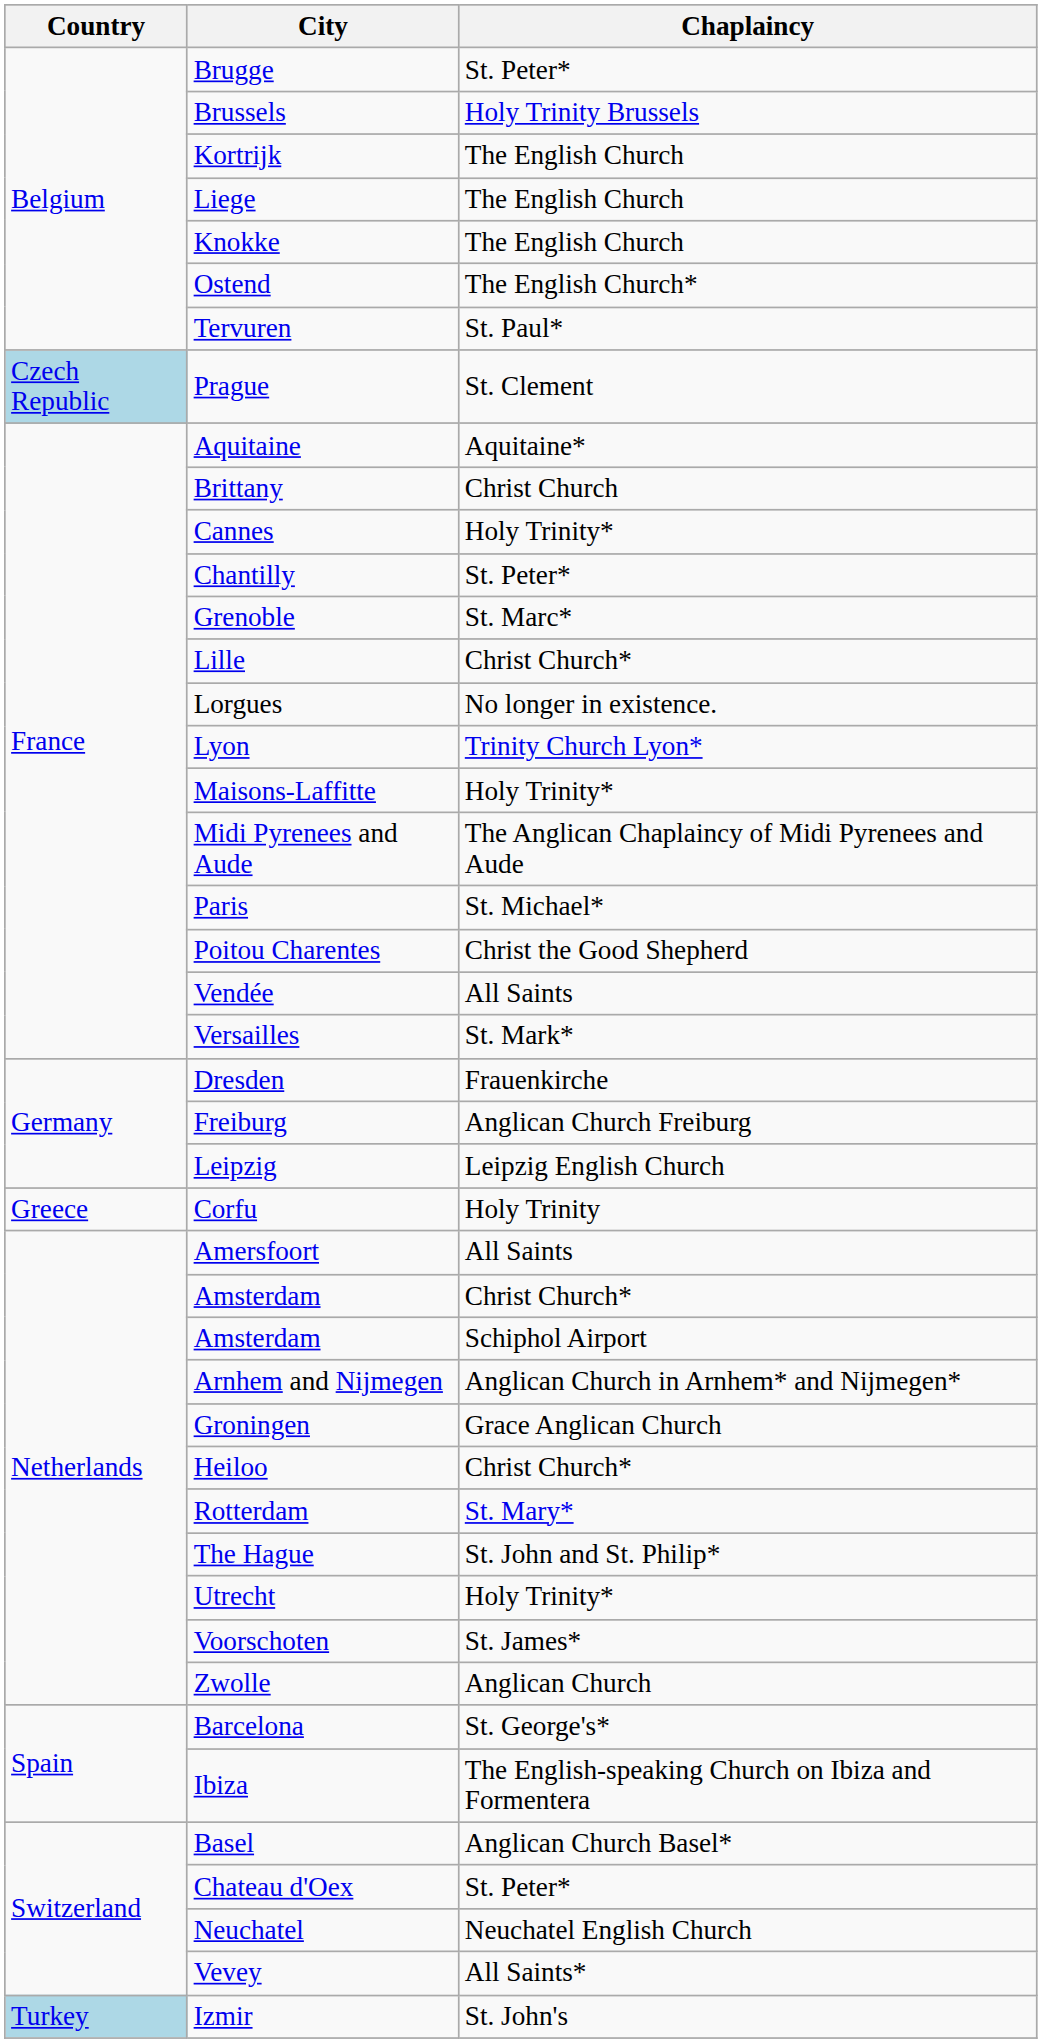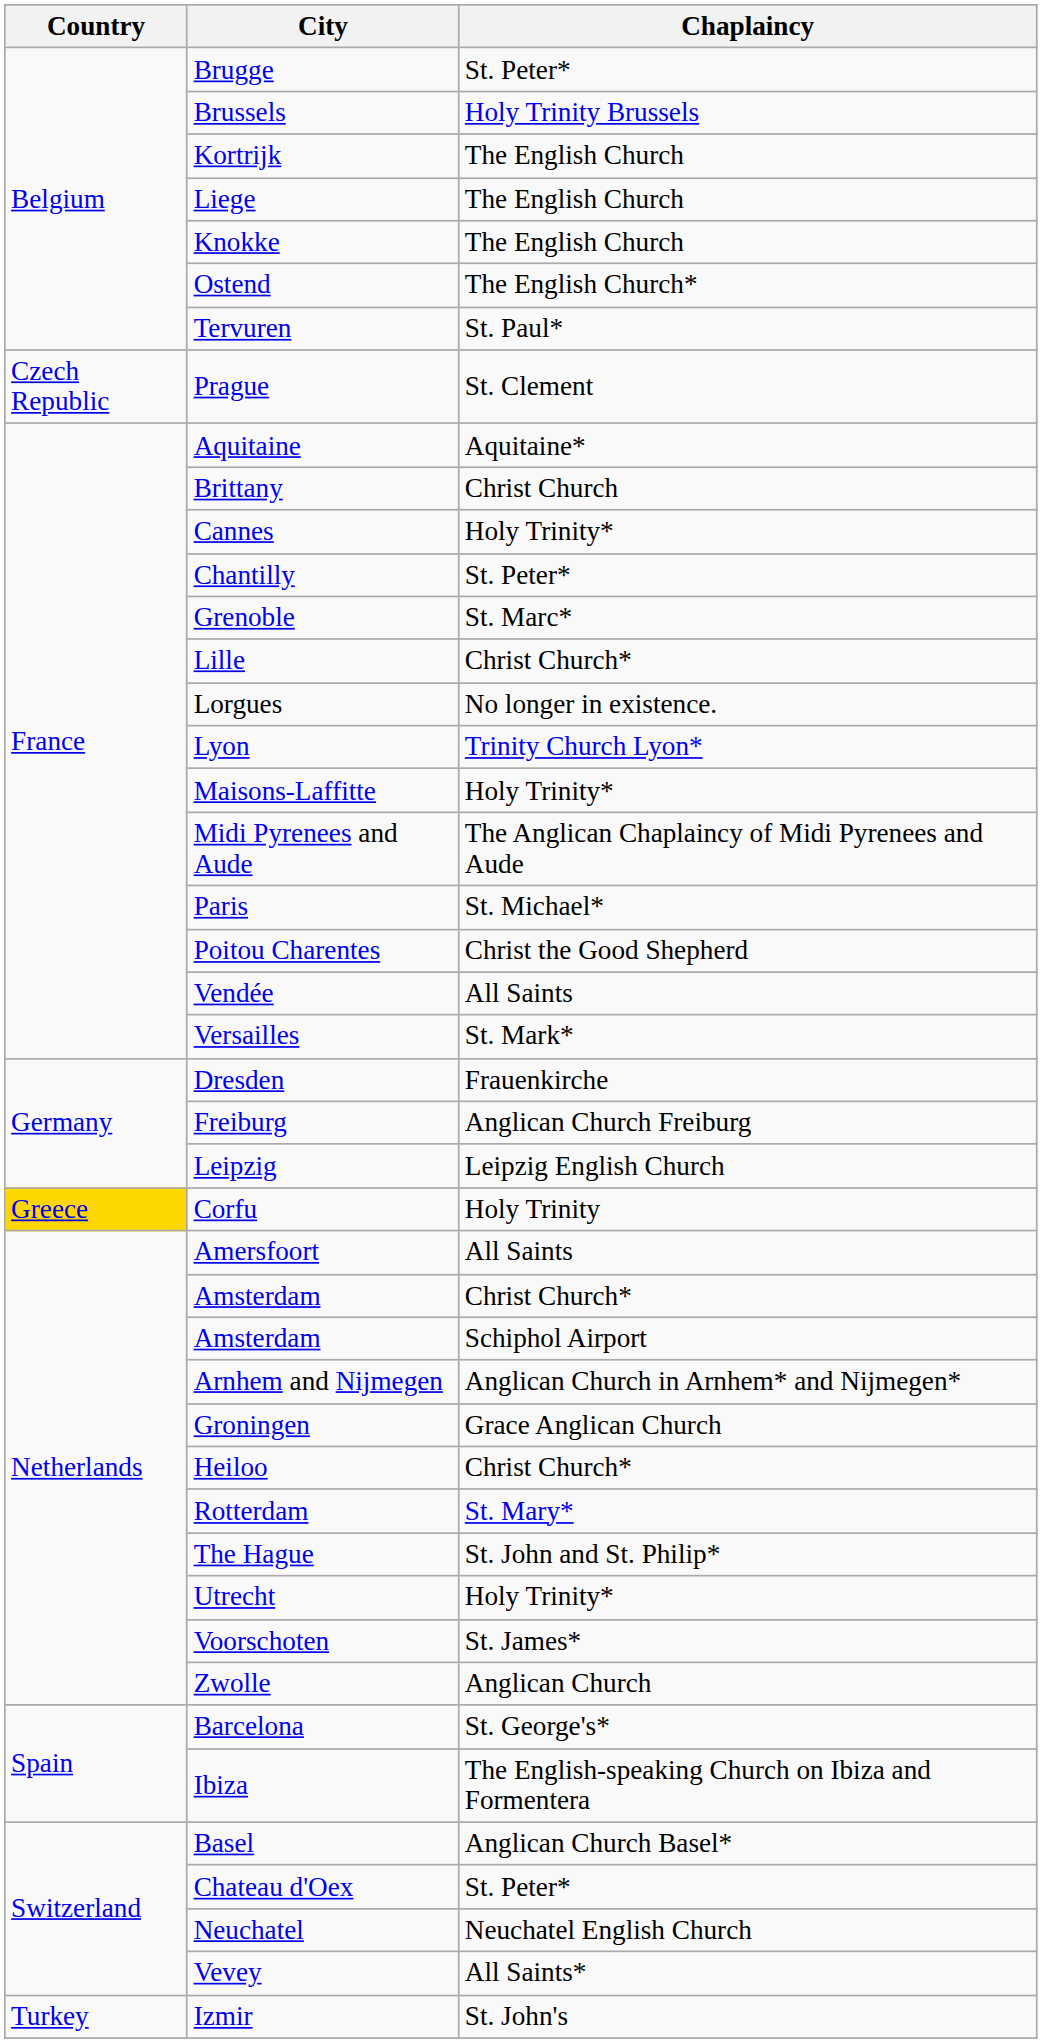Prague | Country: lightblue background -> no background
Corfu | Country: no background -> gold background
Izmir | Country: lightblue background -> no background
